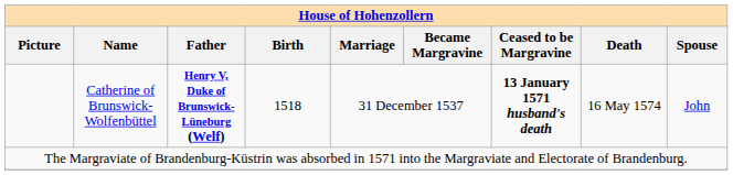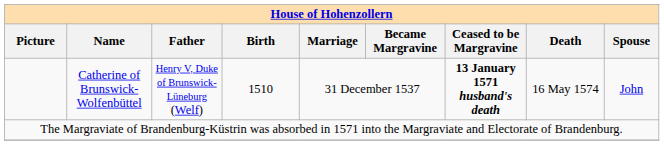row 3 | Father: bold -> normal
row 3 | Birth: 1518 -> 1510
